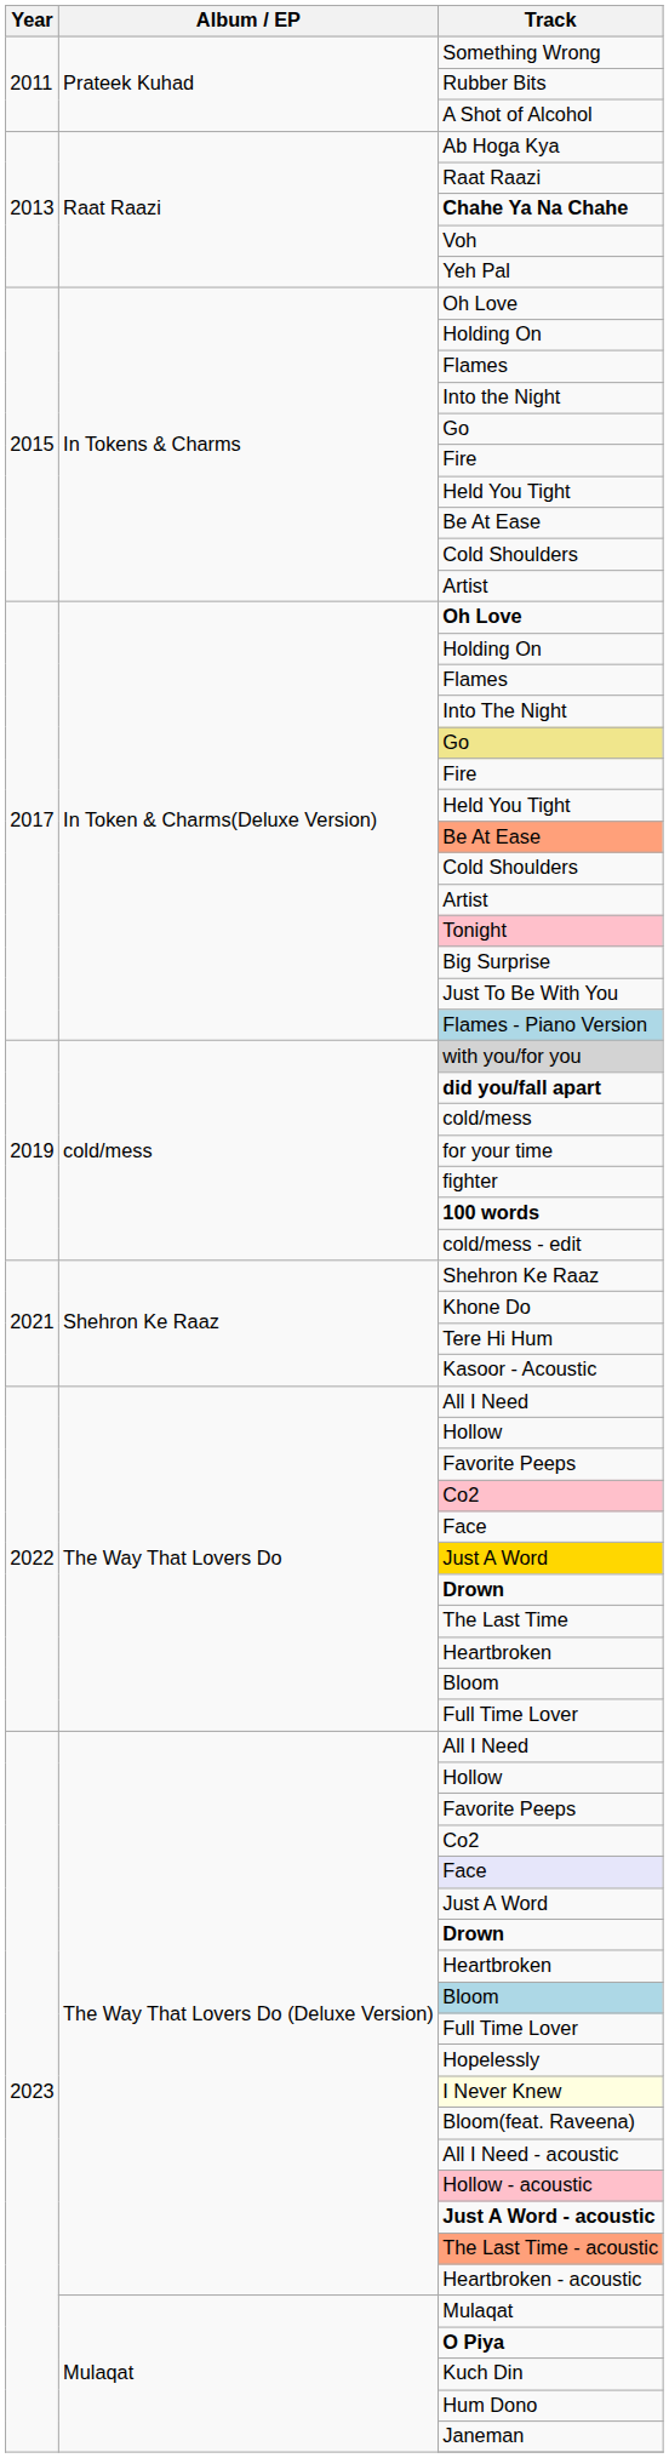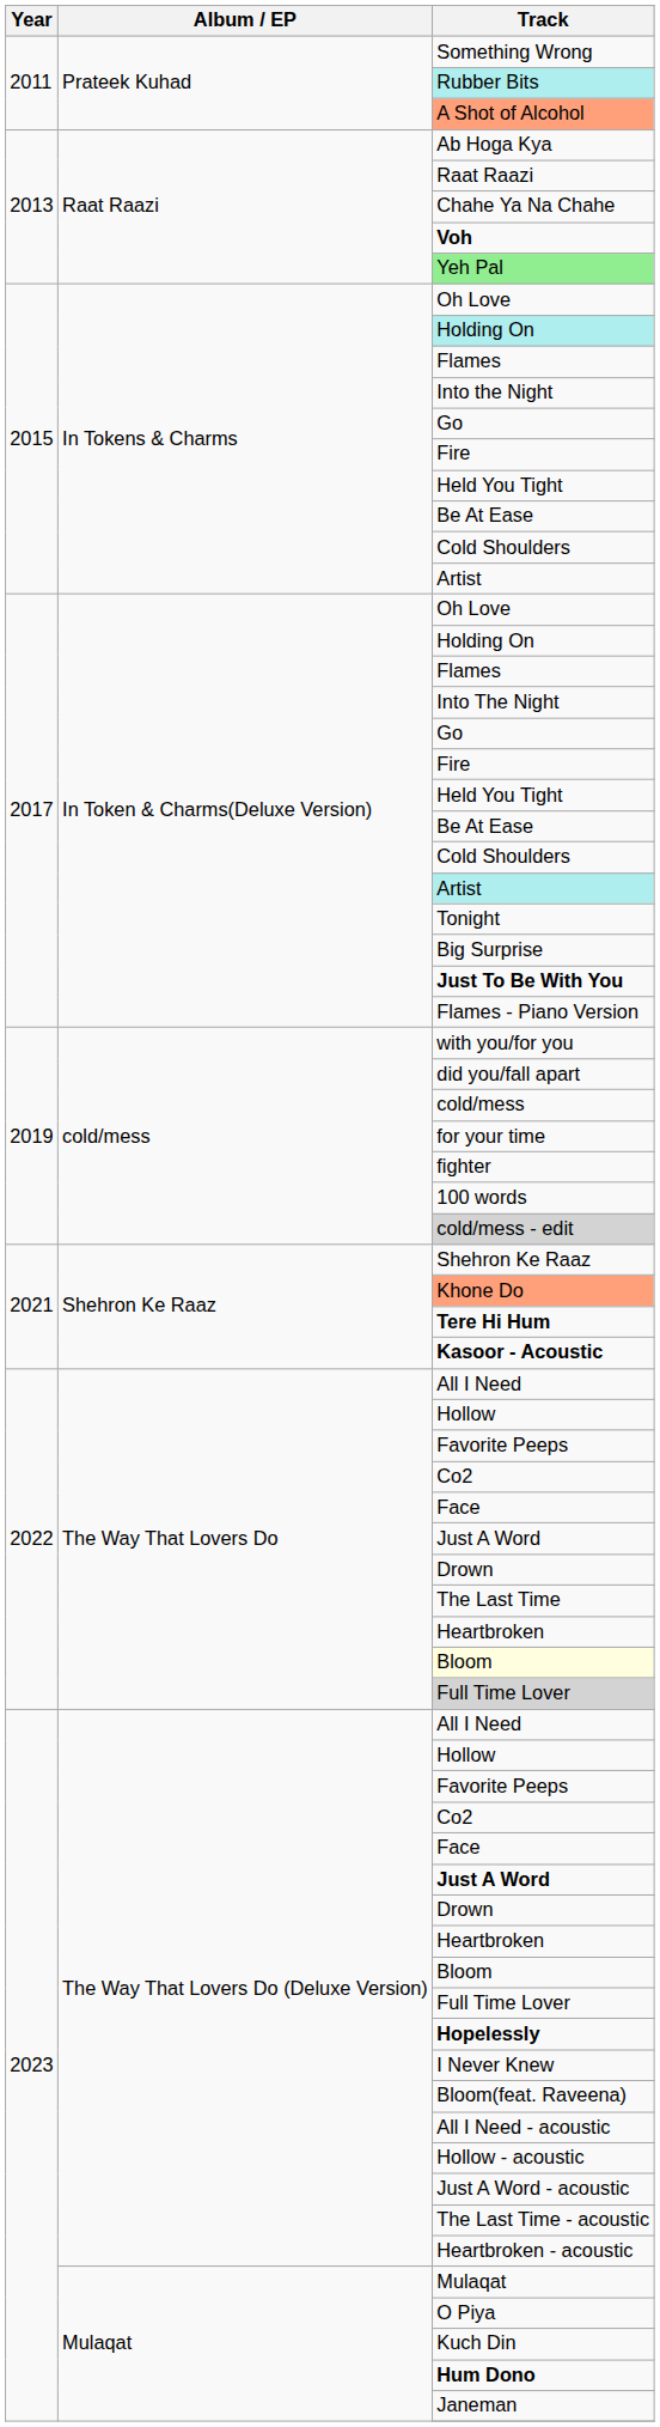Rubber Bits | Track: no background -> paleturquoise background
A Shot of Alcohol | Track: no background -> lightsalmon background
Chahe Ya Na Chahe | Track: bold -> normal
Voh | Track: normal -> bold
Yeh Pal | Track: no background -> lightgreen background
In Tokens & Charms / Holding On | Track: no background -> paleturquoise background
In Token & Charms(Deluxe Version) / Oh Love | Track: bold -> normal
In Token & Charms(Deluxe Version) / Go | Track: khaki background -> no background
In Token & Charms(Deluxe Version) / Be At Ease | Track: lightsalmon background -> no background
In Token & Charms(Deluxe Version) / Artist | Track: no background -> paleturquoise background
Tonight | Track: pink background -> no background
Just To Be With You | Track: normal -> bold
Flames - Piano Version | Track: lightblue background -> no background
with you/for you | Track: lightgrey background -> no background
did you/fall apart | Track: bold -> normal
100 words | Track: bold -> normal
cold/mess - edit | Track: no background -> lightgrey background
Khone Do | Track: no background -> lightsalmon background
Tere Hi Hum | Track: normal -> bold
Kasoor - Acoustic | Track: normal -> bold
The Way That Lovers Do / Co2 | Track: pink background -> no background
The Way That Lovers Do / Just A Word | Track: gold background -> no background
The Way That Lovers Do / Drown | Track: bold -> normal
The Way That Lovers Do / Bloom | Track: no background -> lightyellow background
The Way That Lovers Do / Full Time Lover | Track: no background -> lightgrey background
The Way That Lovers Do (Deluxe Version) / Face | Track: lavender background -> no background
The Way That Lovers Do (Deluxe Version) / Just A Word | Track: normal -> bold
The Way That Lovers Do (Deluxe Version) / Drown | Track: bold -> normal
The Way That Lovers Do (Deluxe Version) / Bloom | Track: lightblue background -> no background
Hopelessly | Track: normal -> bold
I Never Knew | Track: lightyellow background -> no background
Hollow - acoustic | Track: pink background -> no background
Just A Word - acoustic | Track: bold -> normal
The Last Time - acoustic | Track: lightsalmon background -> no background
O Piya | Track: bold -> normal
Hum Dono | Track: normal -> bold
